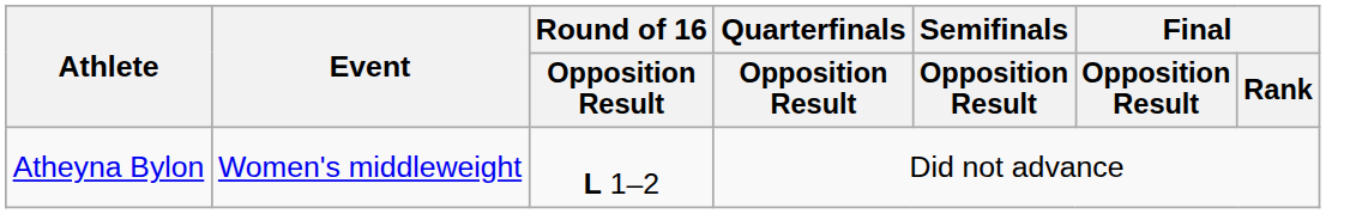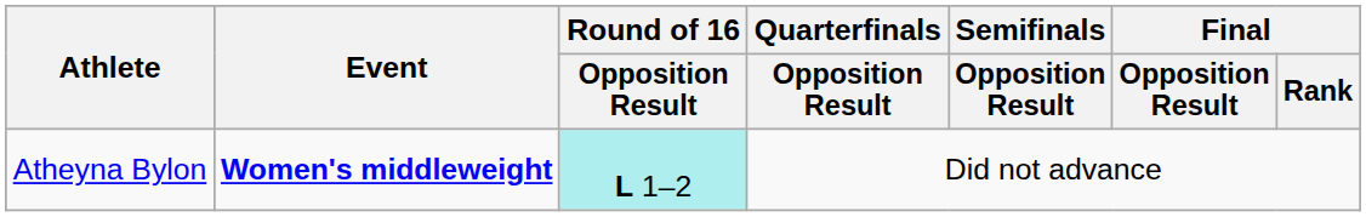Atheyna Bylon | Event: normal -> bold
Atheyna Bylon | Round of 16 / Opposition Result: no background -> paleturquoise background
